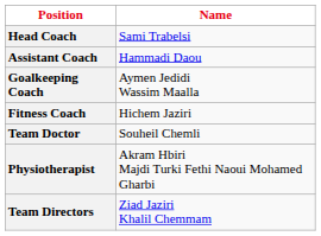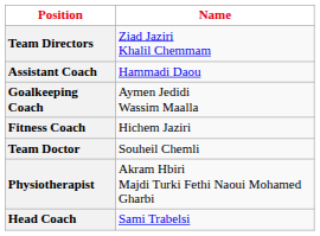rows swapped: Head Coach <-> Team Directors
